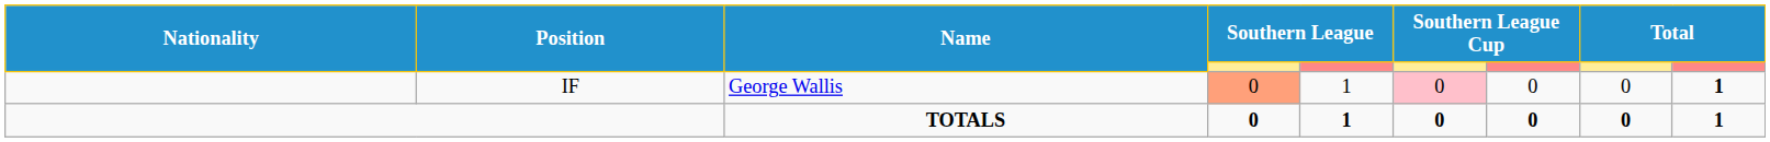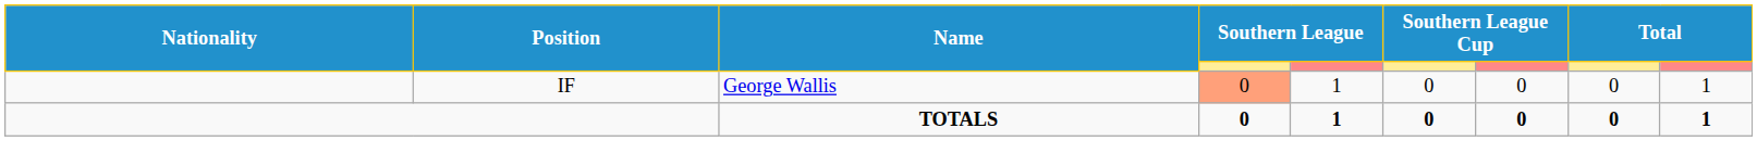IF | column 6: pink background -> no background
IF | column 9: bold -> normal
